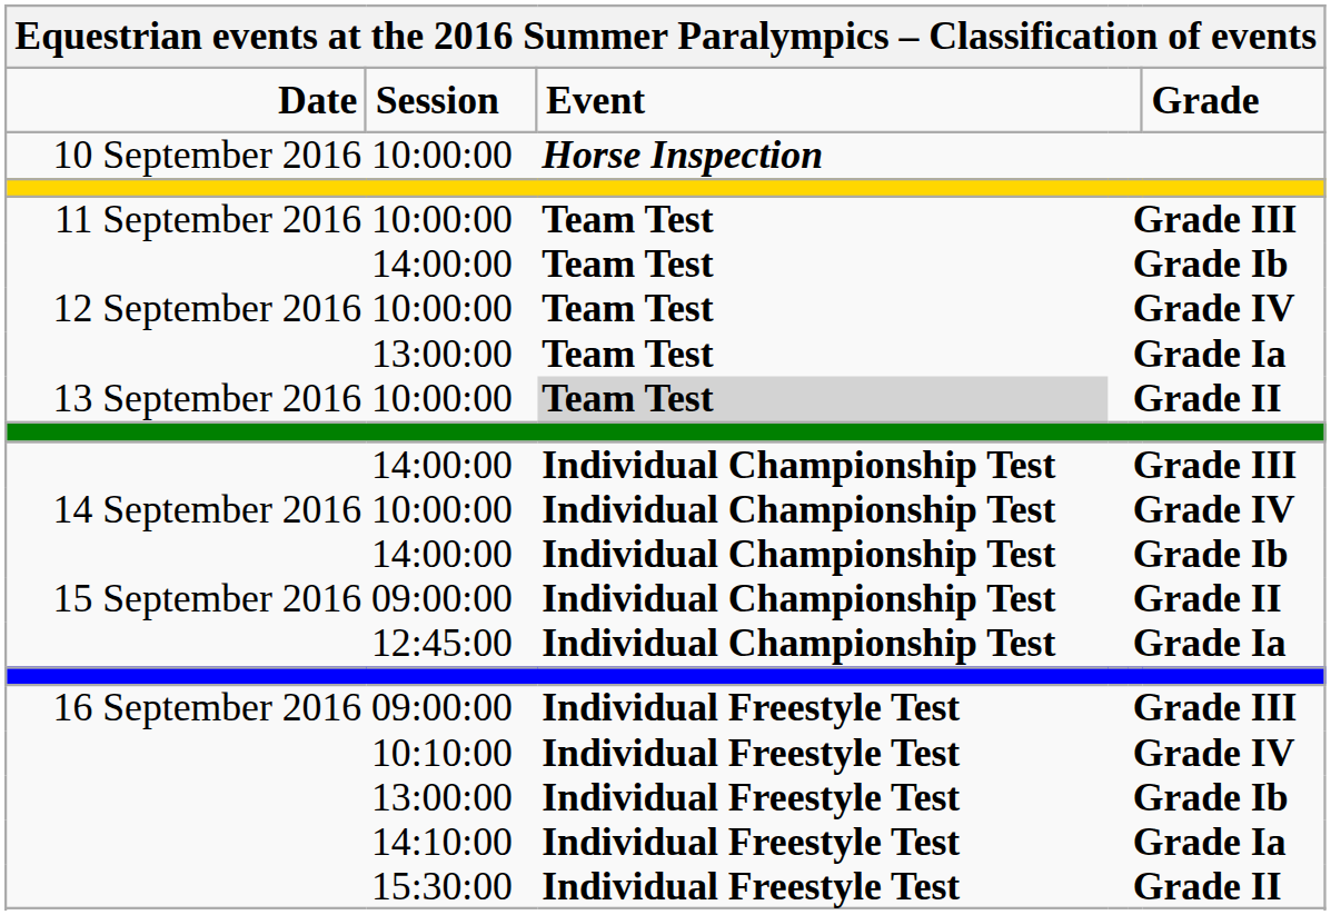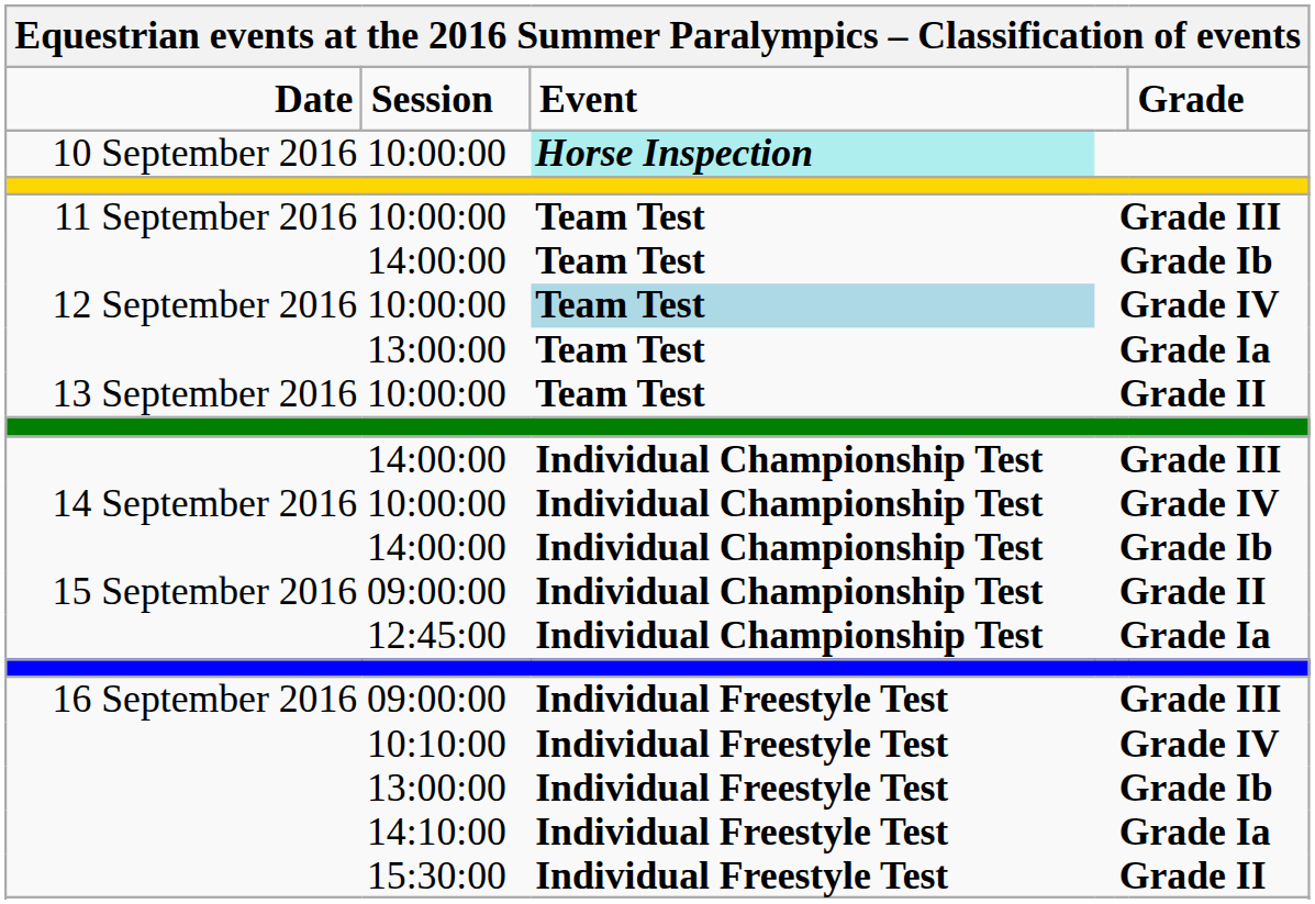10 September 2016 / 10:00:00 | column 3: no background -> paleturquoise background
12 September 2016 / 10:00:00 | column 3: no background -> lightblue background
13 September 2016 / 10:00:00 | column 3: lightgrey background -> no background
